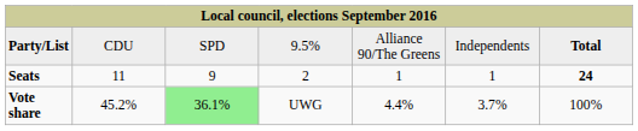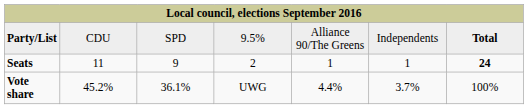Vote share | column 3: lightgreen background -> no background
